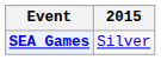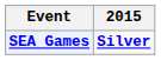SEA Games | 2015: normal -> bold
